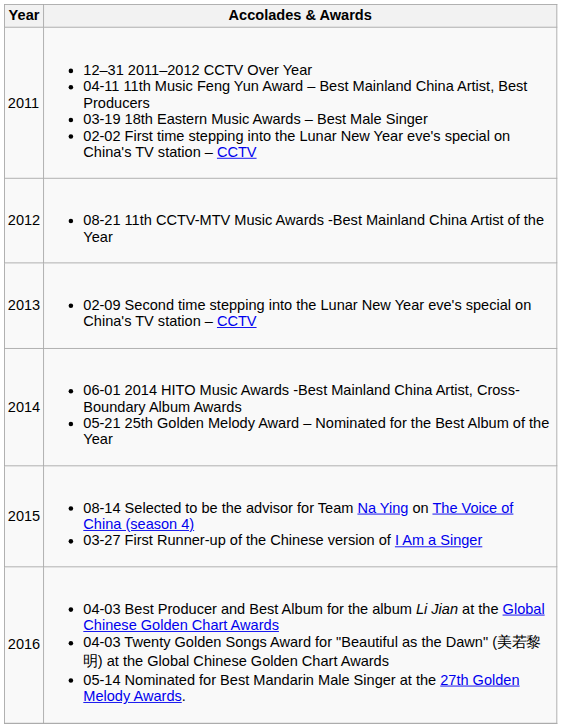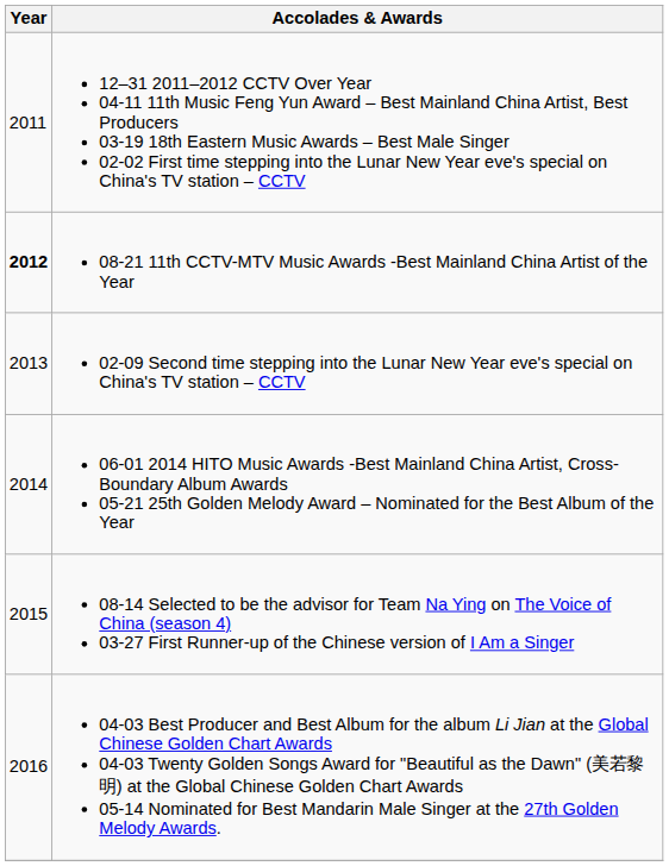row 3 | Year: normal -> bold
